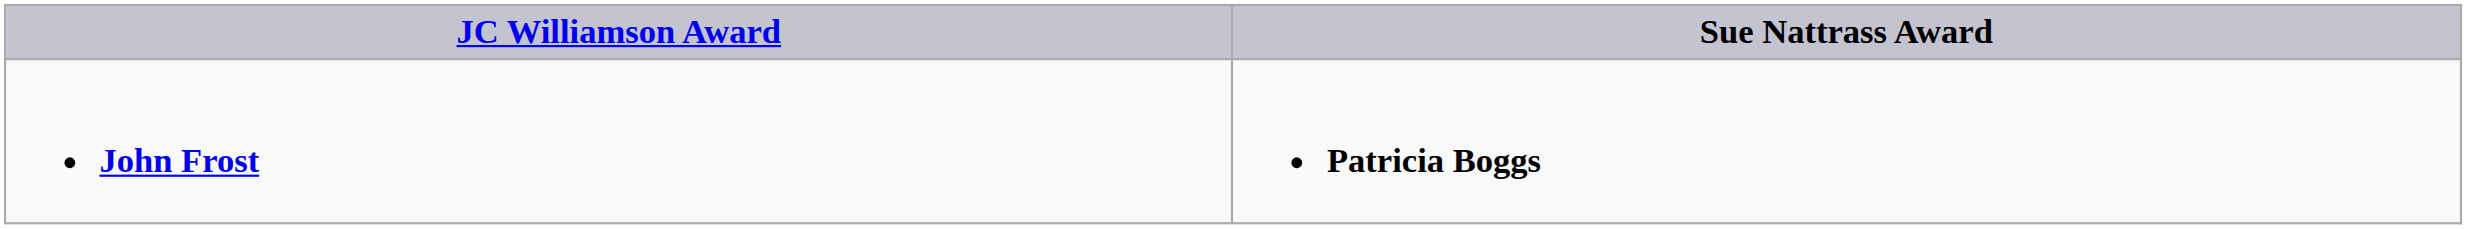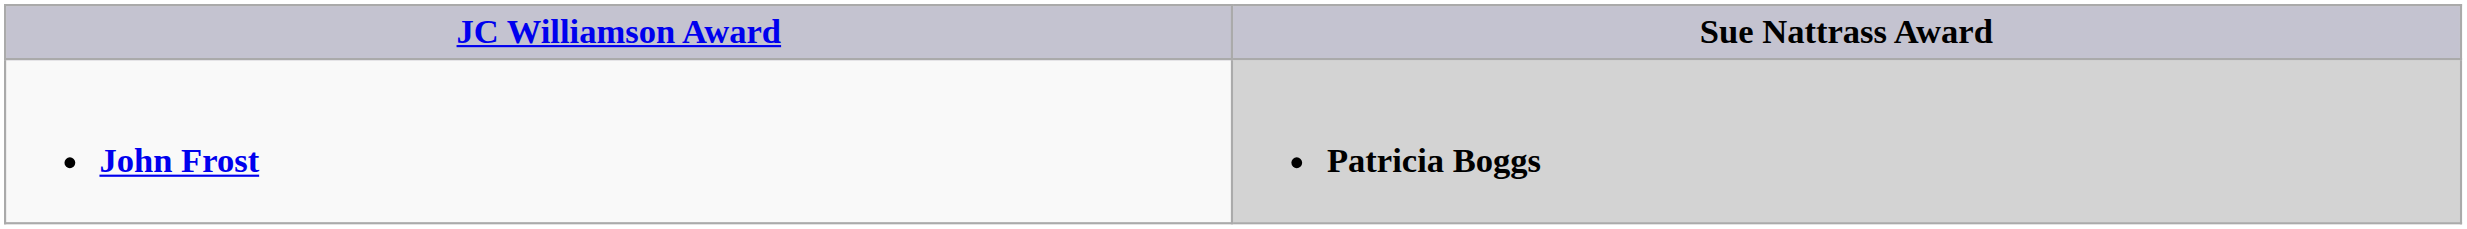John Frost | Sue Nattrass Award: no background -> lightgrey background
